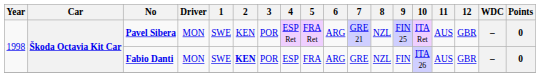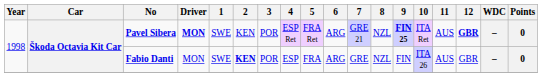Pavel Sibera | Driver: normal -> bold
Pavel Sibera | 9: normal -> bold
Pavel Sibera | 12: normal -> bold
